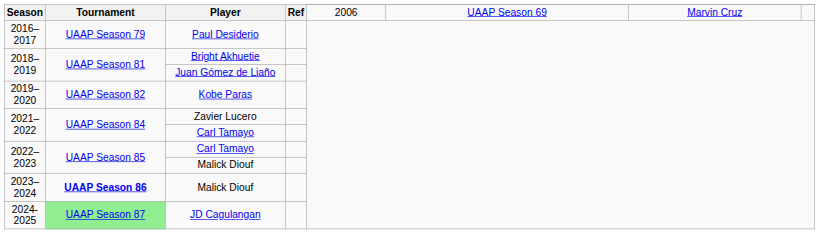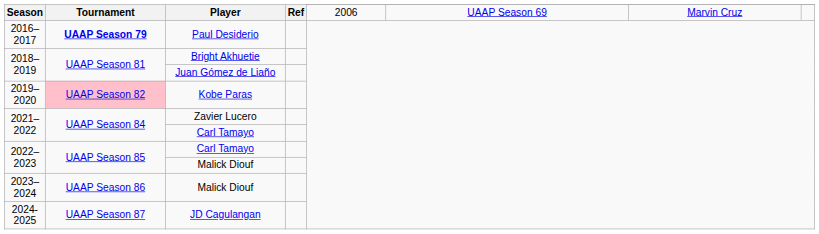Paul Desiderio | Tournament: normal -> bold
Kobe Paras | Tournament: no background -> pink background
2023–2024 / Malick Diouf | Tournament: bold -> normal
JD Cagulangan | Tournament: lightgreen background -> no background
